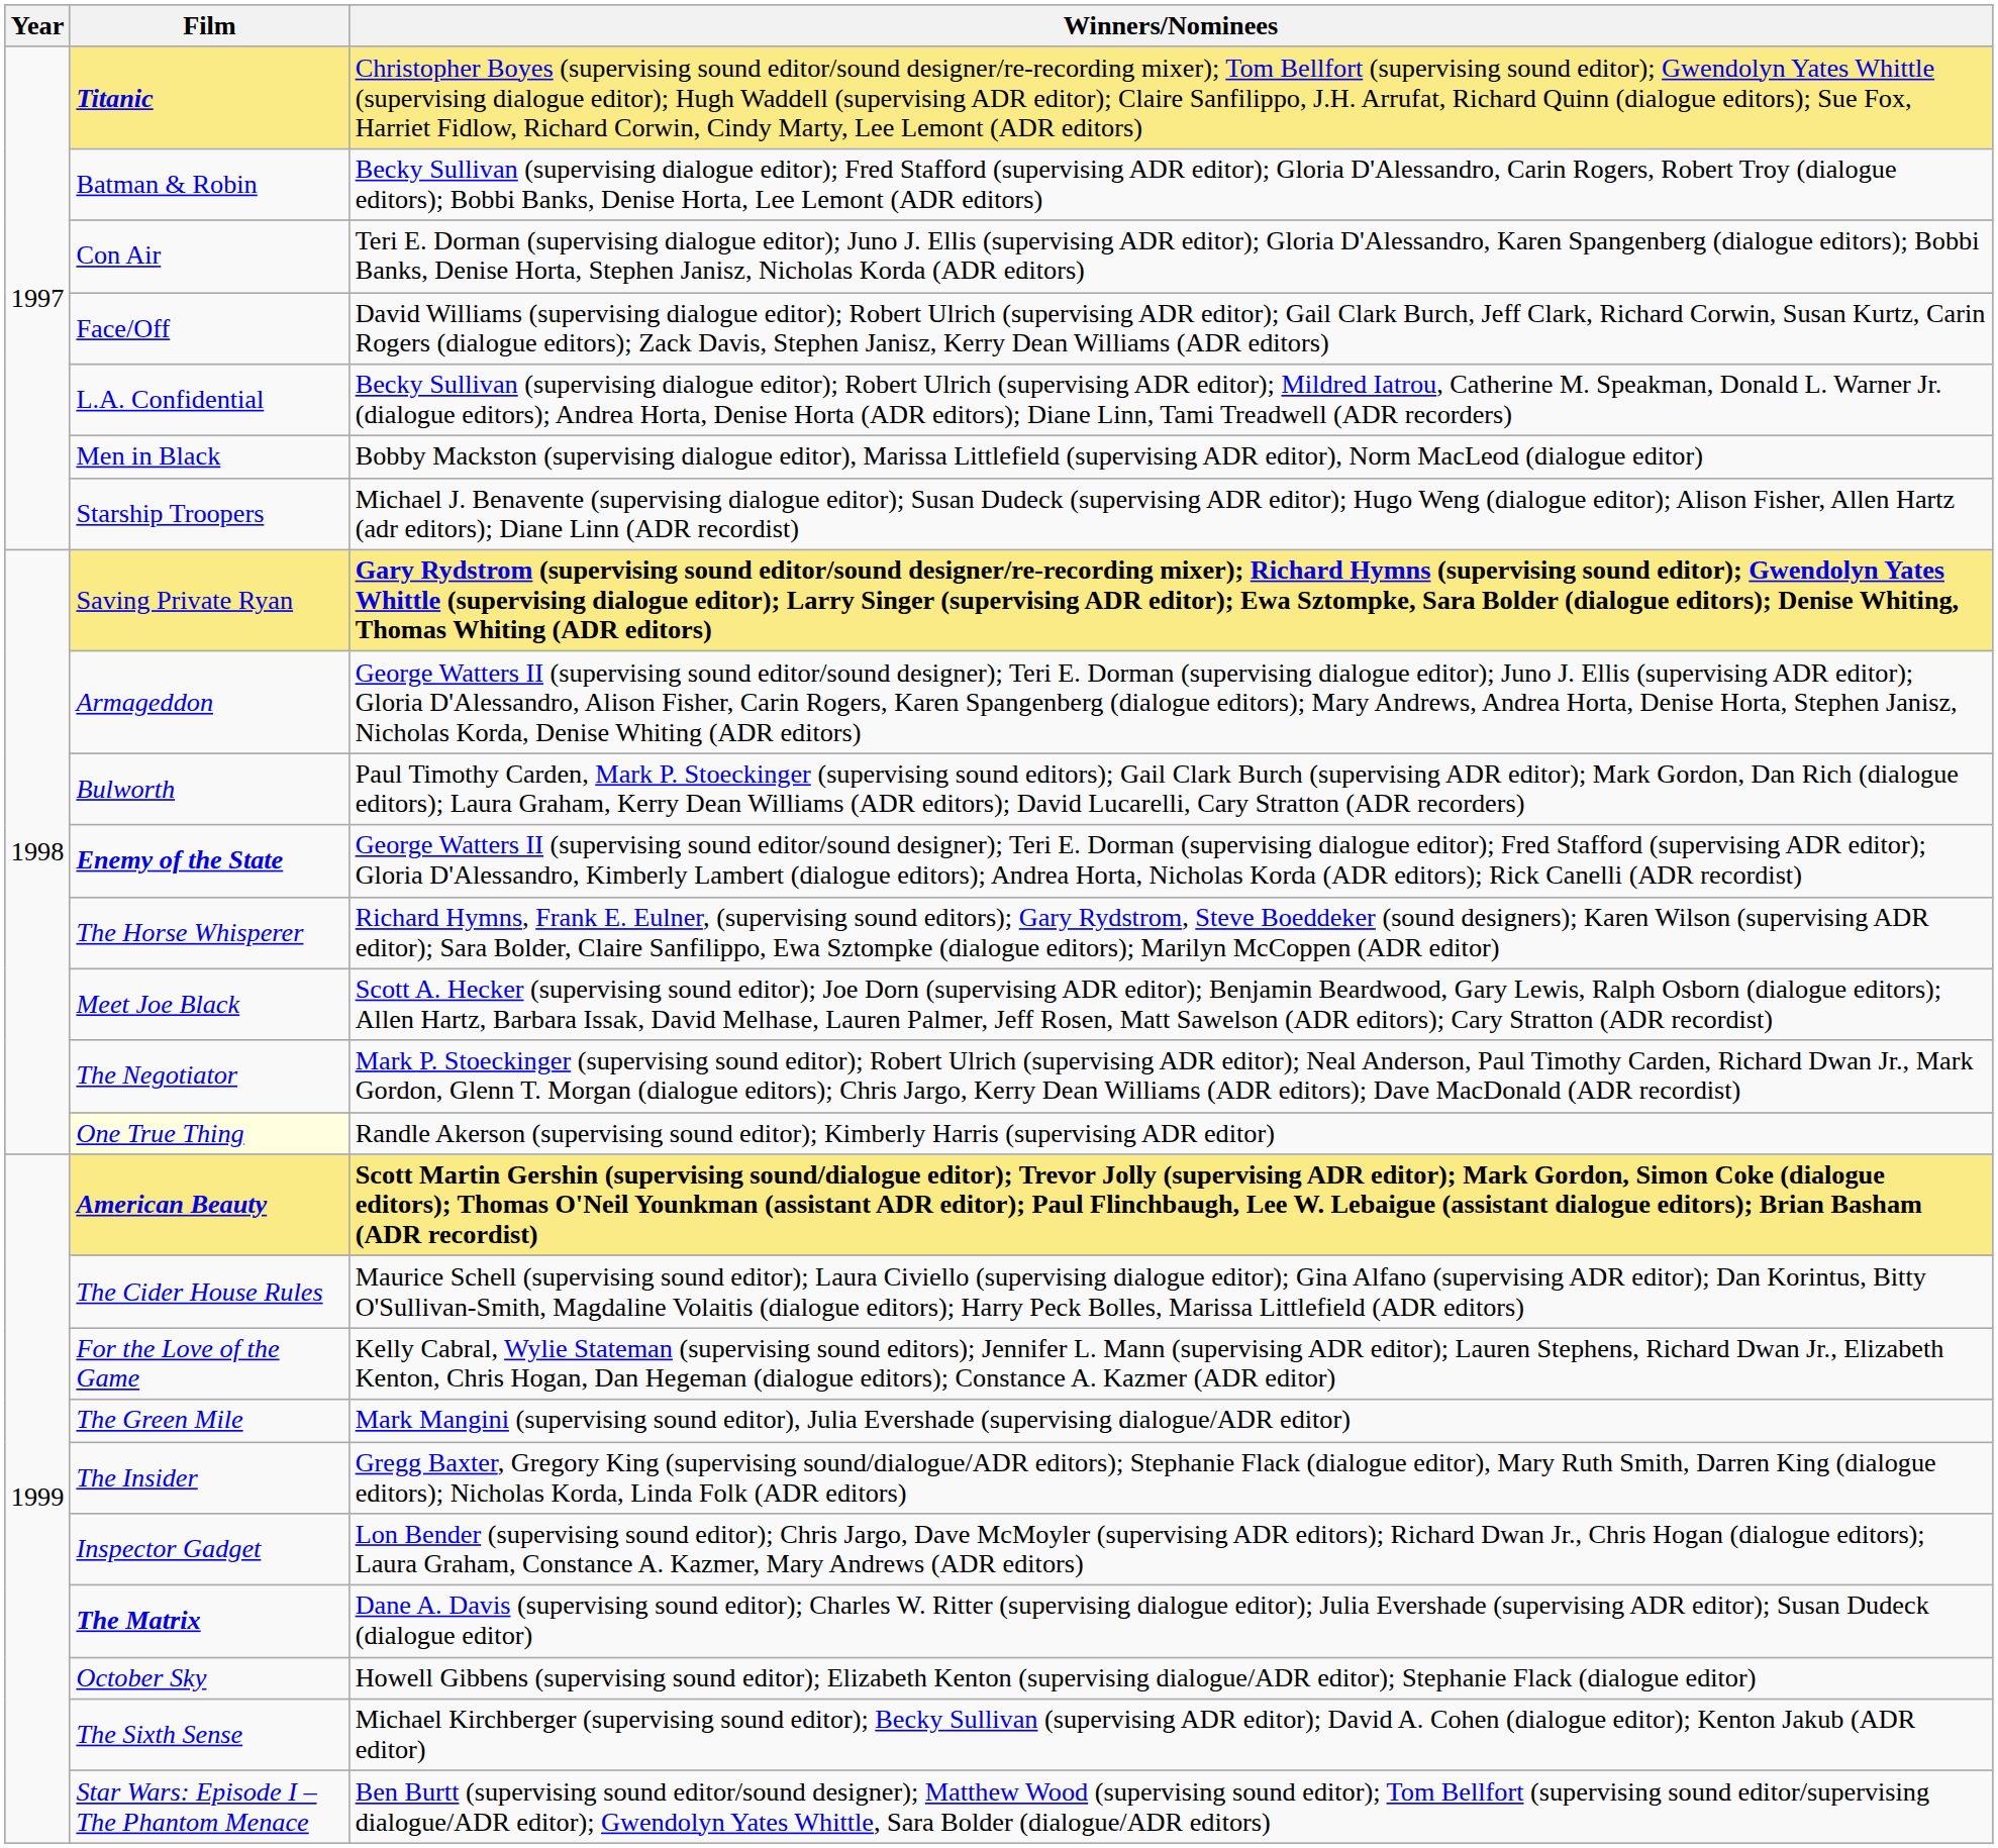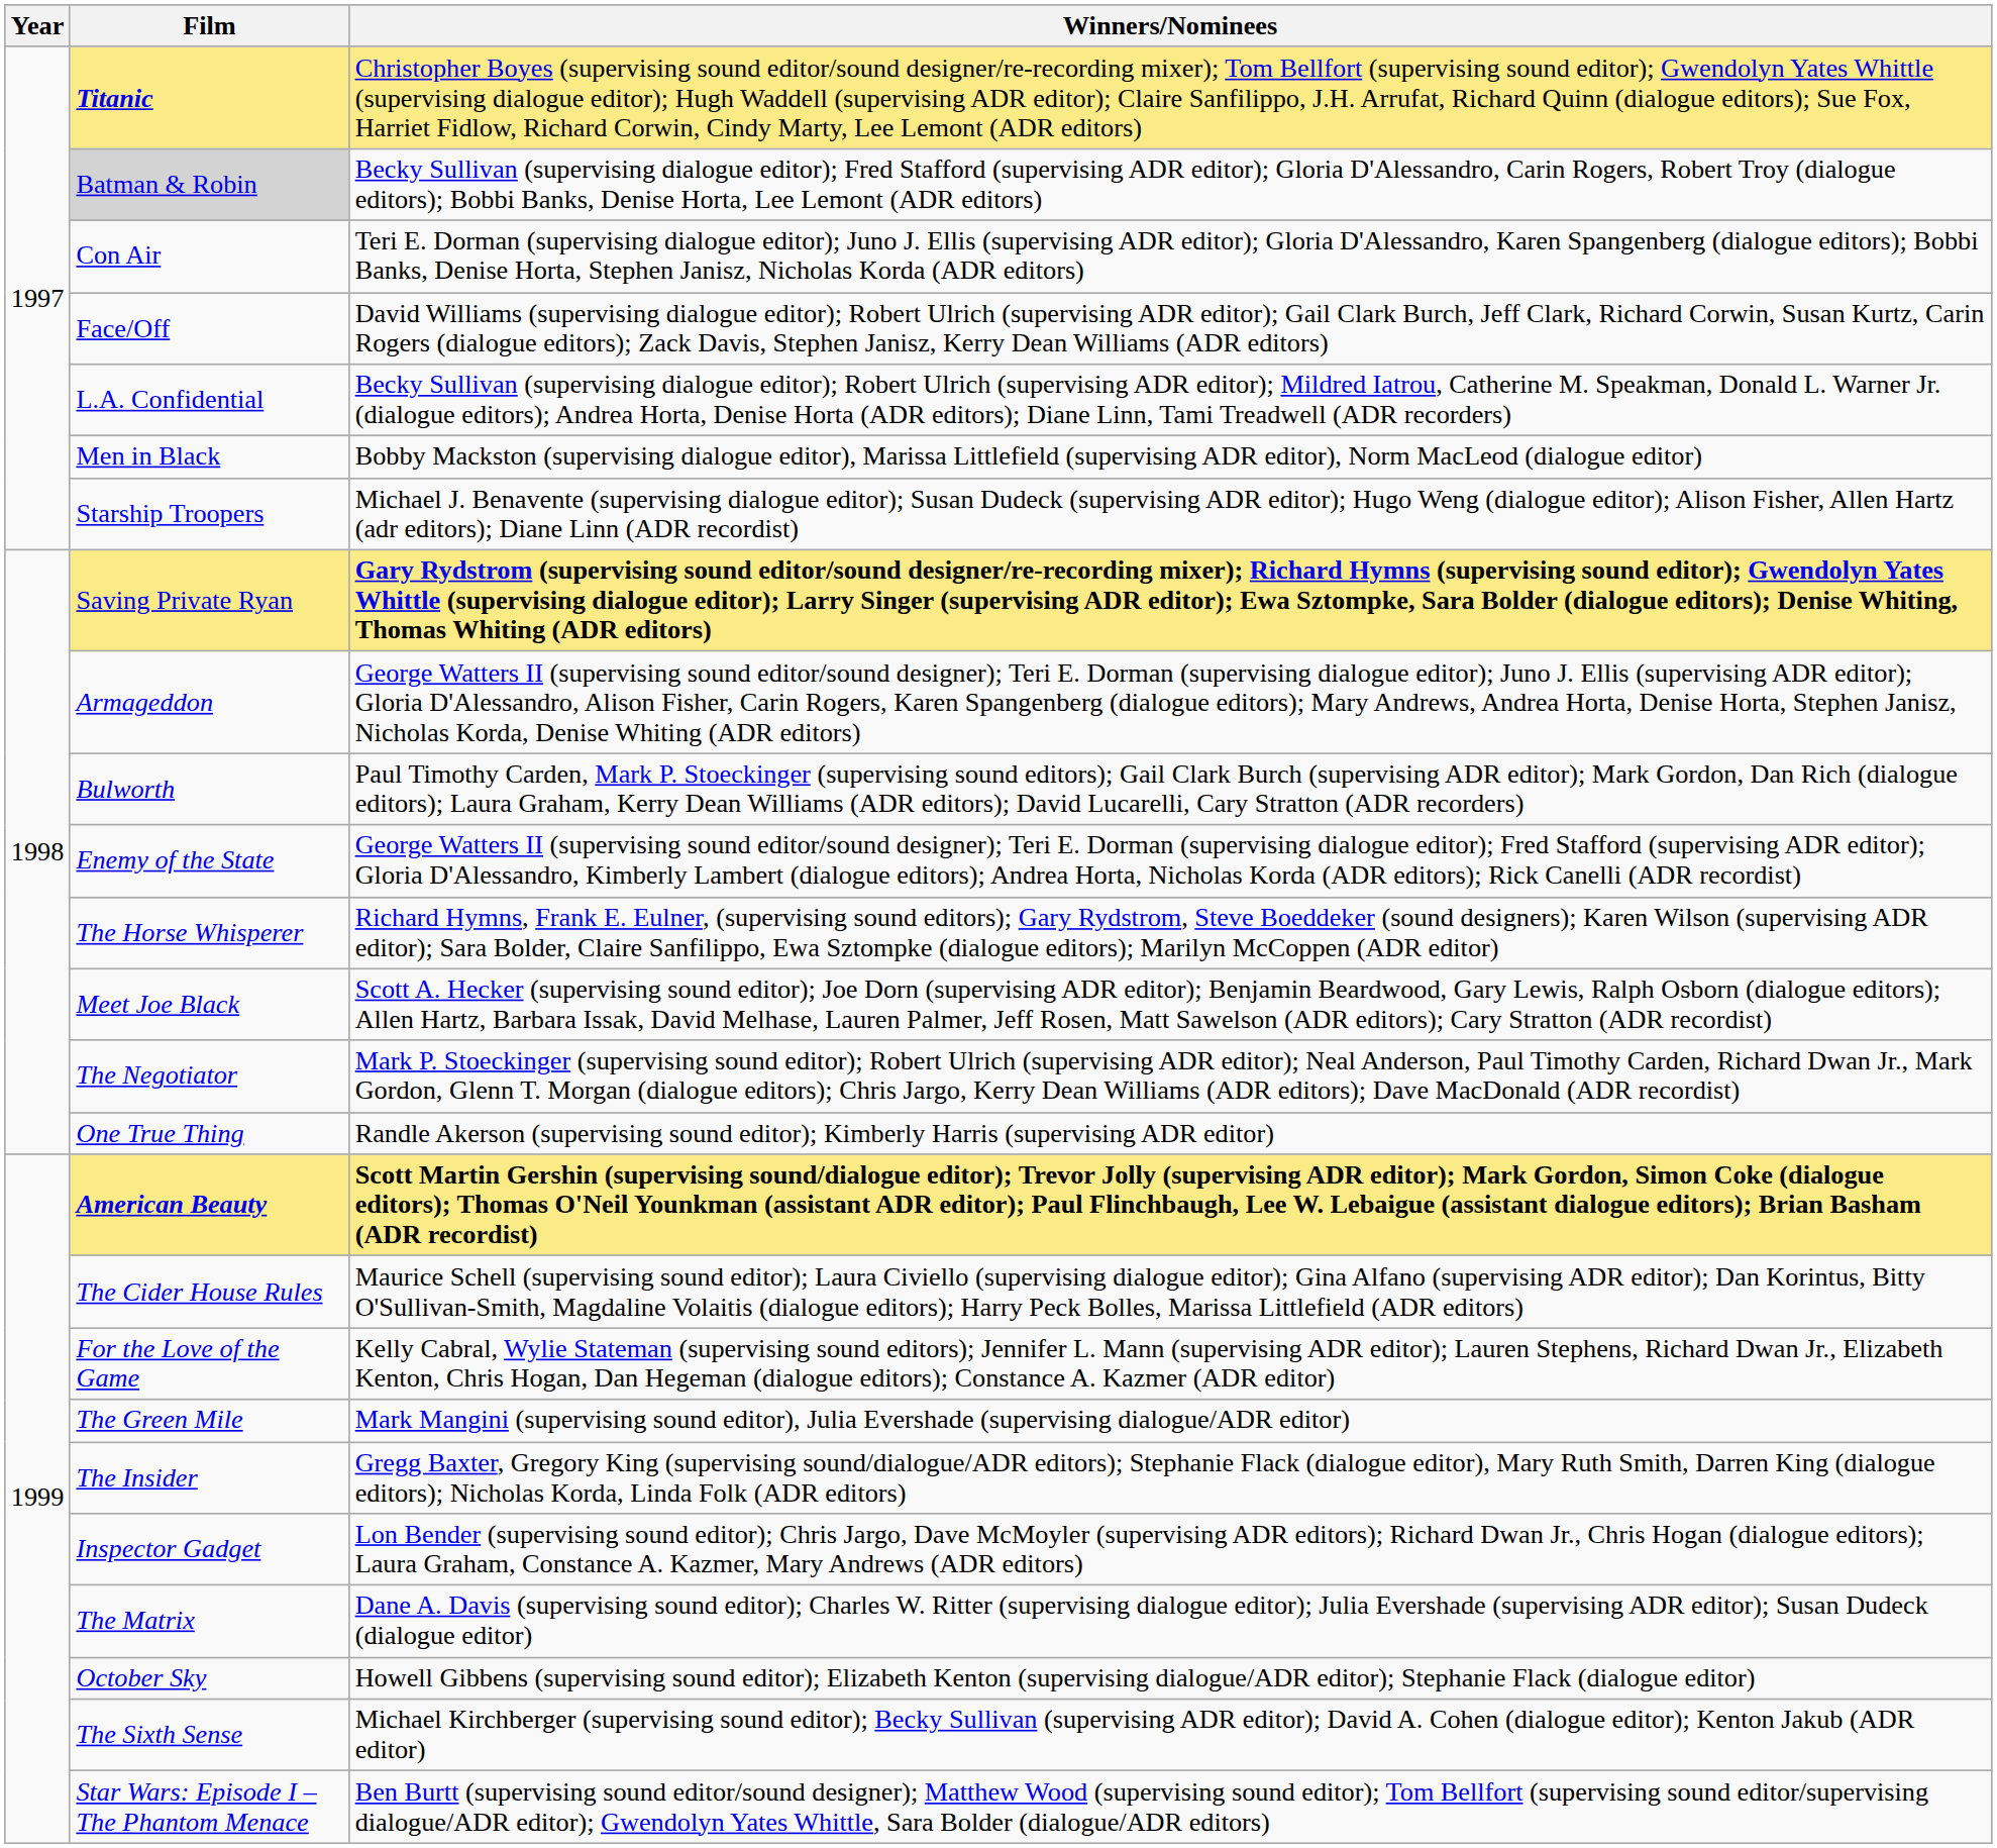Batman & Robin | Film: no background -> lightgrey background
Enemy of the State | Film: bold -> normal
One True Thing | Film: lightyellow background -> no background
The Matrix | Film: bold -> normal
